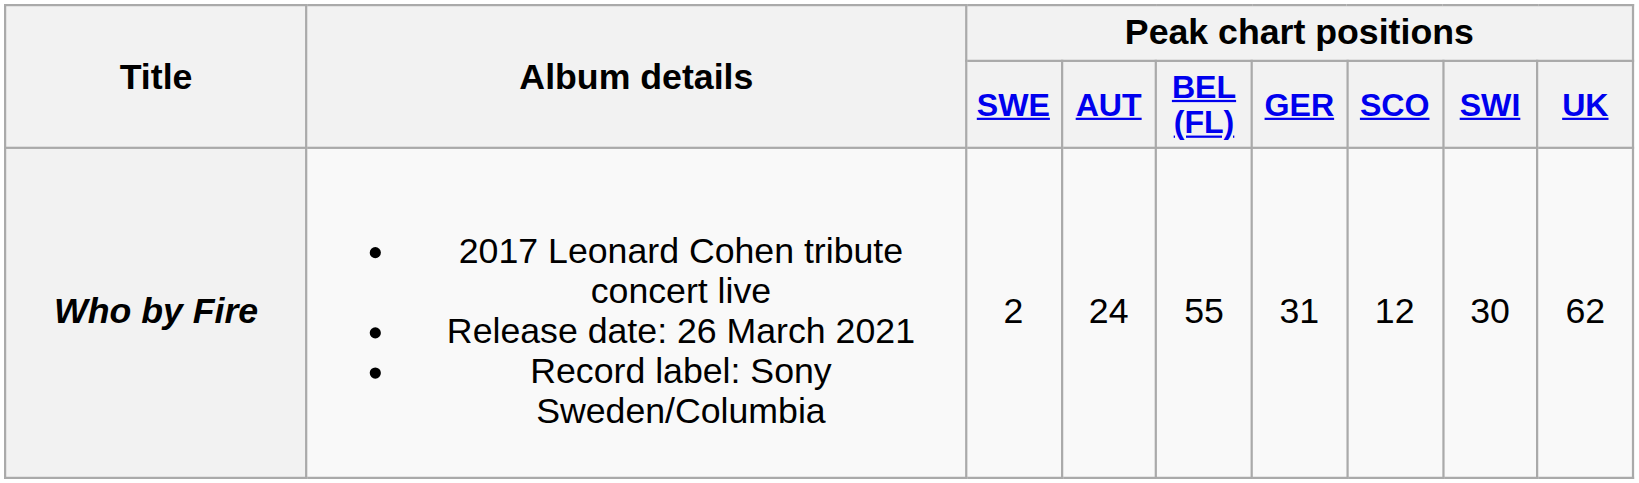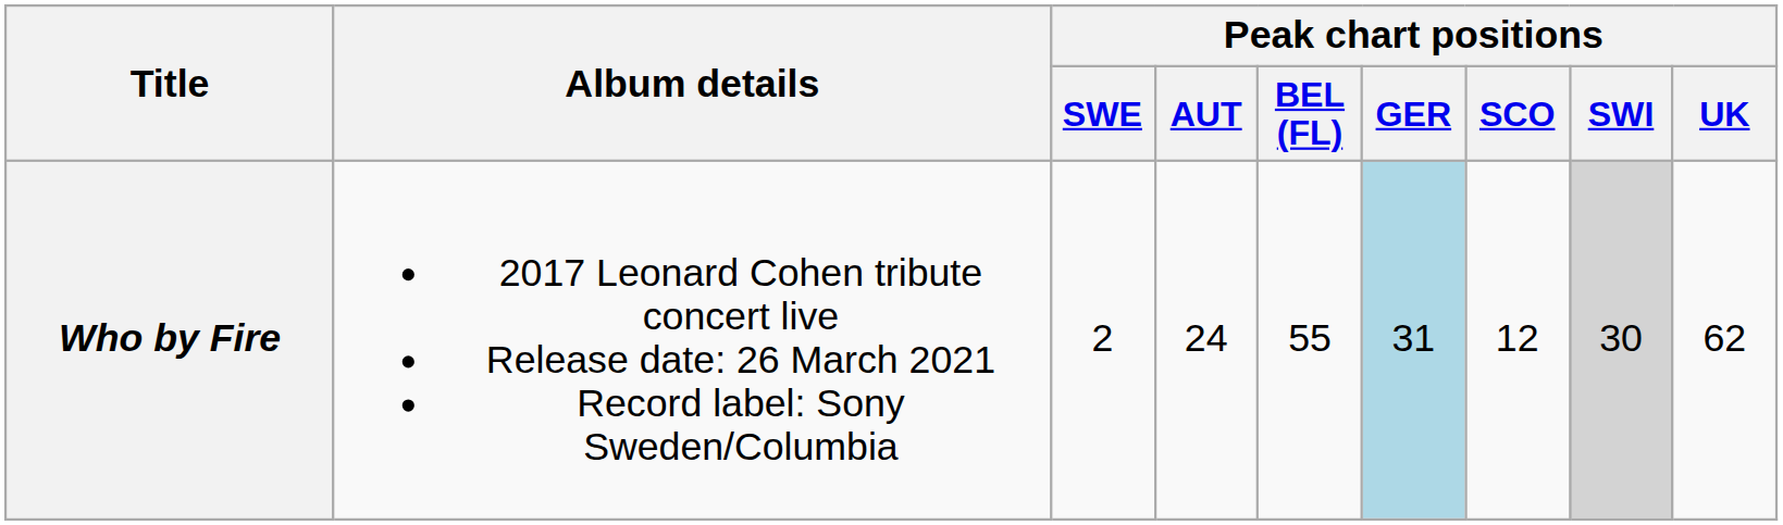Who by Fire | Peak chart positions / GER: no background -> lightblue background
Who by Fire | Peak chart positions / SWI: no background -> lightgrey background
